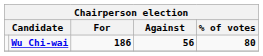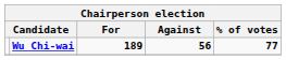Wu Chi-wai | For: 186 -> 189
Wu Chi-wai | % of votes: 80 -> 77
